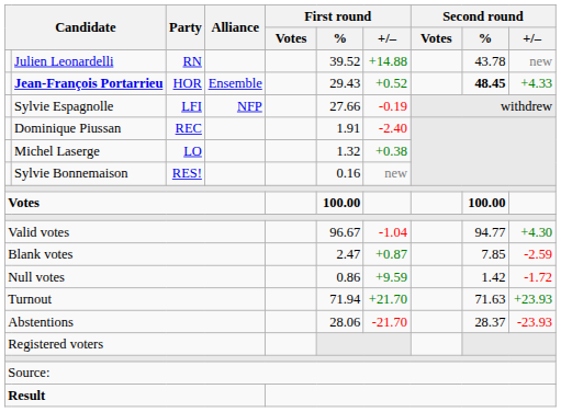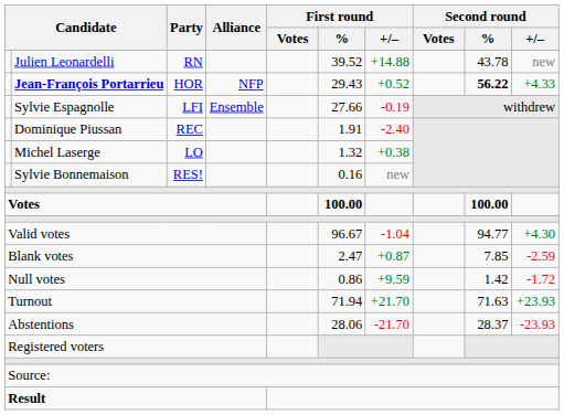Jean-François Portarrieu | Alliance: Ensemble -> NFP
Jean-François Portarrieu | Second round / %: 48.45 -> 56.22
Sylvie Espagnolle | Alliance: NFP -> Ensemble
